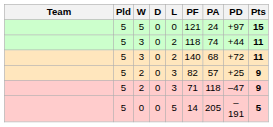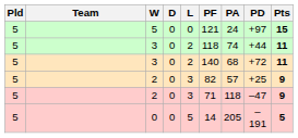columns swapped: Team <-> Pld
